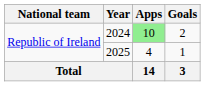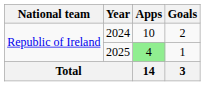2024 | Apps: lightgreen background -> no background
2025 | Apps: no background -> lightgreen background
